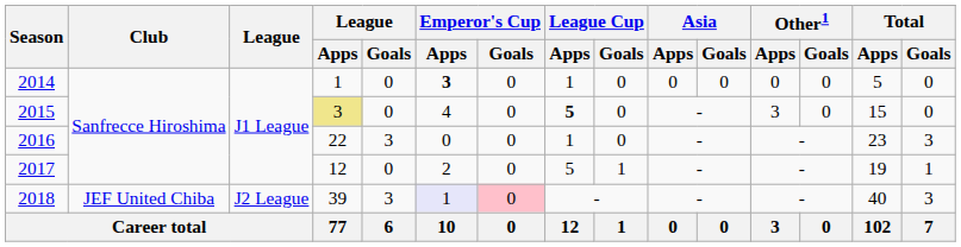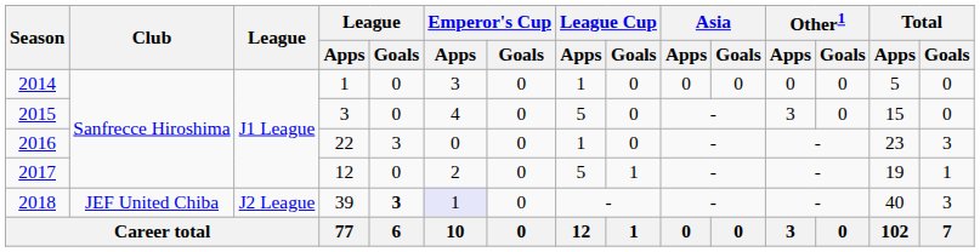2014 | Emperor's Cup / Apps: bold -> normal
2015 | League / Apps: khaki background -> no background
2015 | League Cup / Apps: bold -> normal
2018 | League / Goals: normal -> bold
2018 | Emperor's Cup / Goals: pink background -> no background
